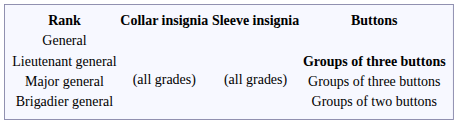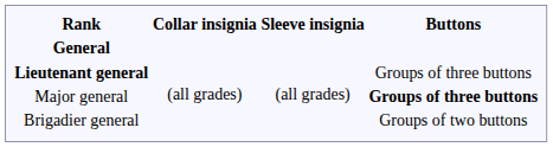row 2 | Rank: normal -> bold
row 3 | Rank: normal -> bold
row 3 | Buttons: bold -> normal
row 4 | Buttons: normal -> bold
